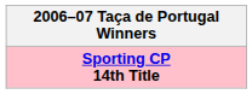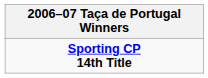row 2 | column 1: pink background -> no background
